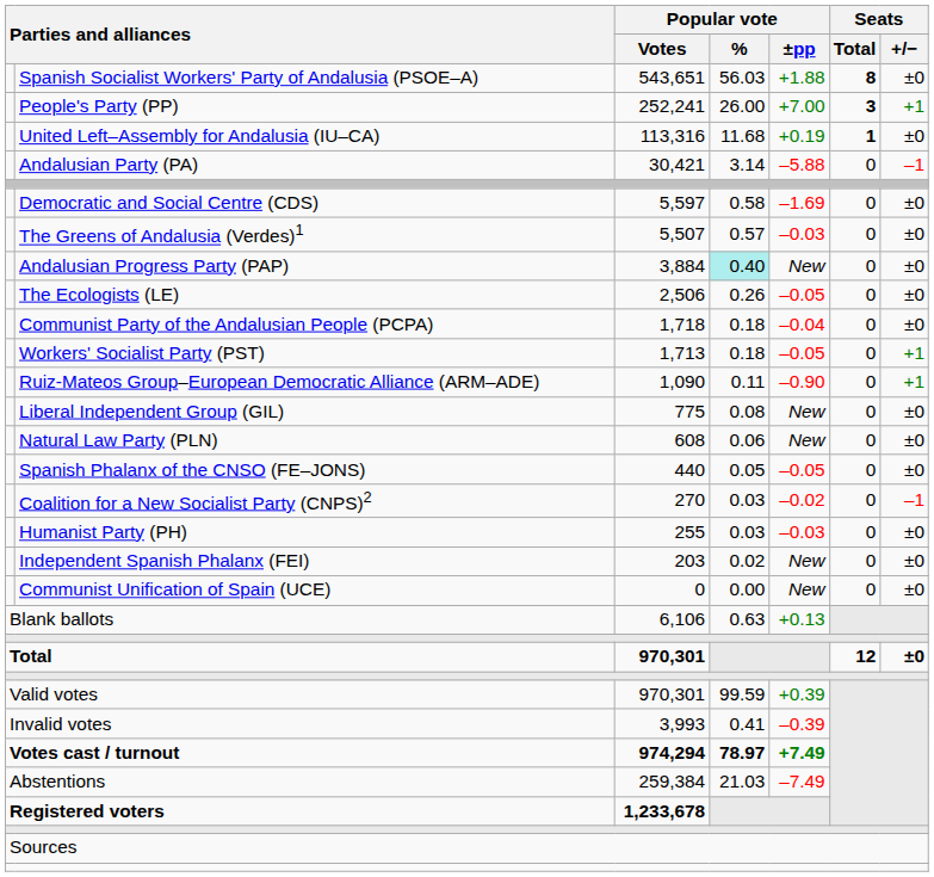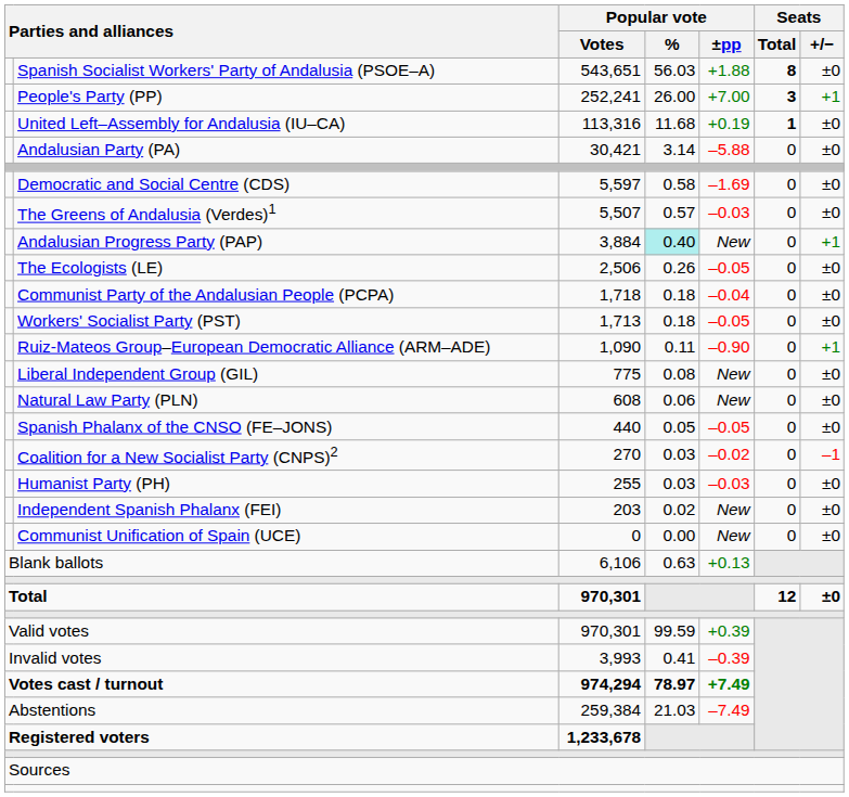Andalusian Party (PA) | Seats / +/−: –1 -> ±0
Andalusian Progress Party (PAP) | Seats / +/−: ±0 -> +1
Workers' Socialist Party (PST) | Seats / +/−: +1 -> ±0
